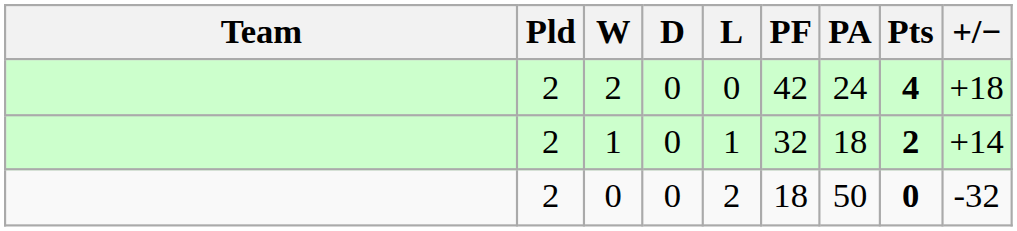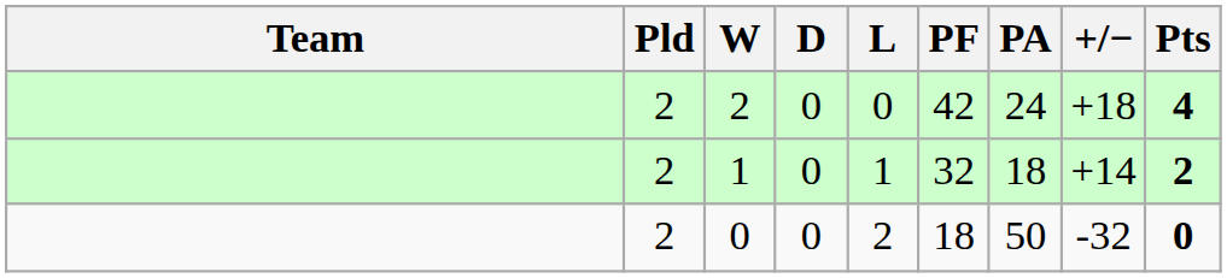columns swapped: +/− <-> Pts
